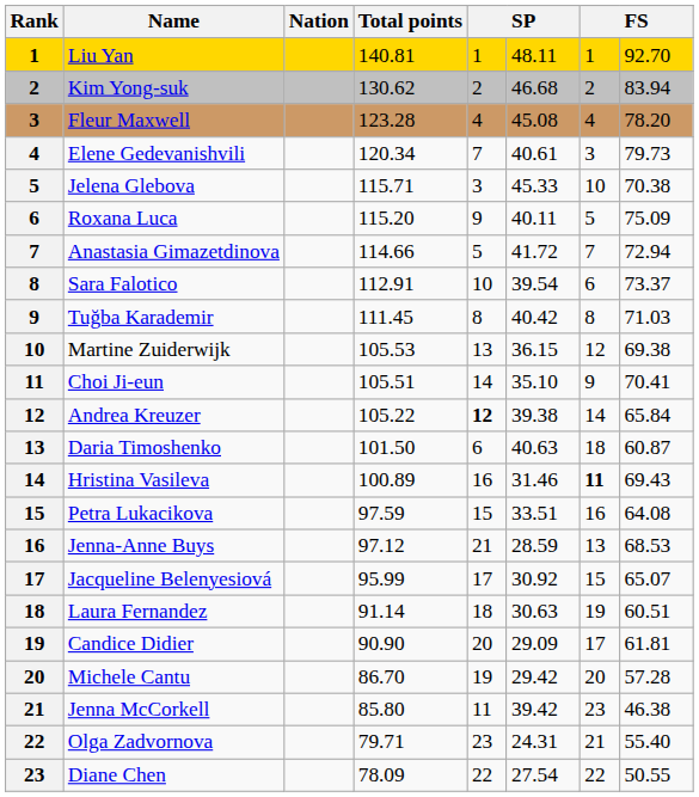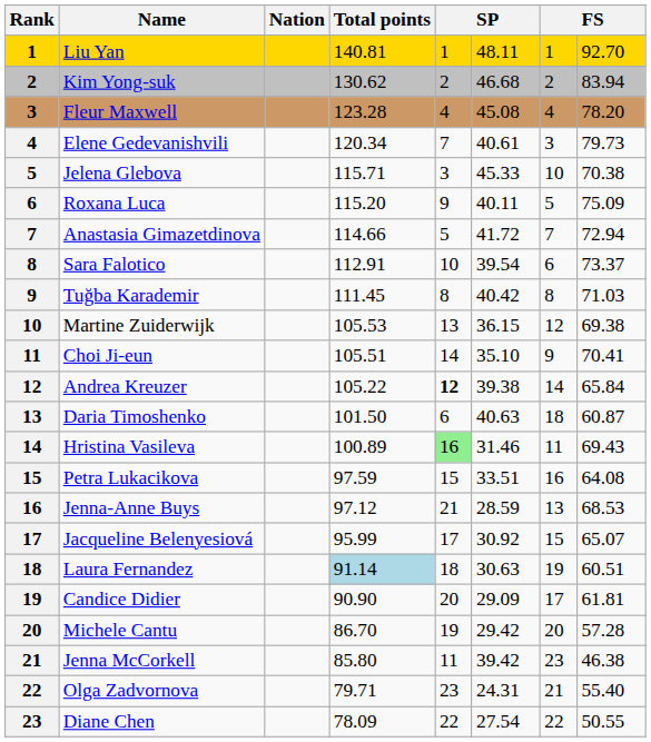Hristina Vasileva | column 5: no background -> lightgreen background
Hristina Vasileva | column 7: bold -> normal
Laura Fernandez | Total points: no background -> lightblue background
